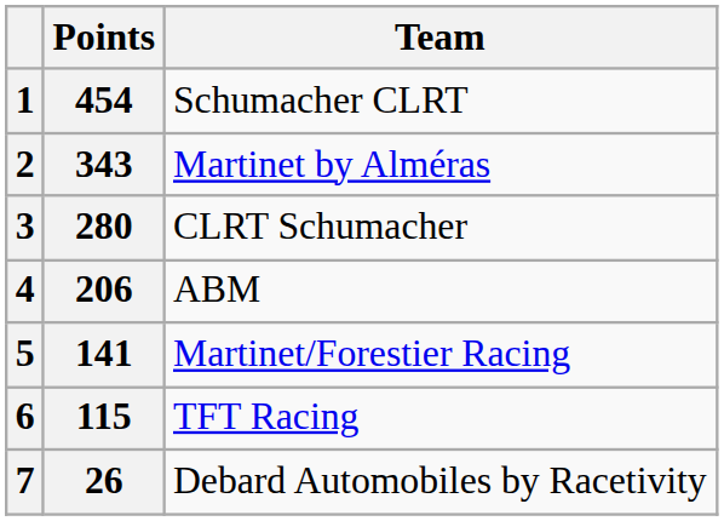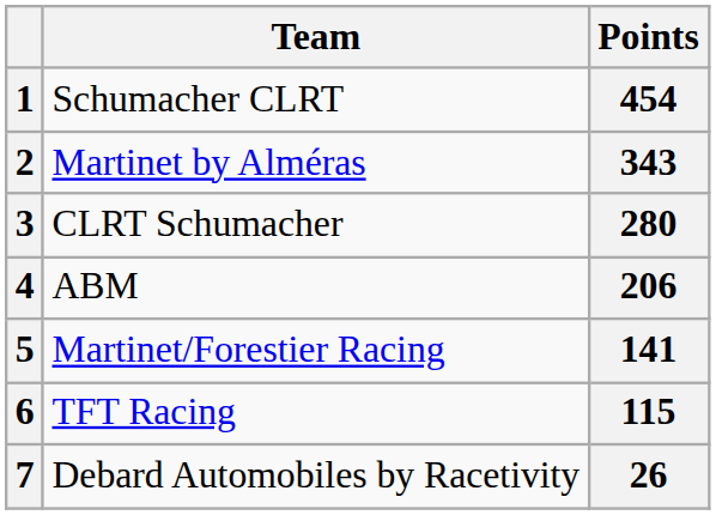columns swapped: Team <-> Points
